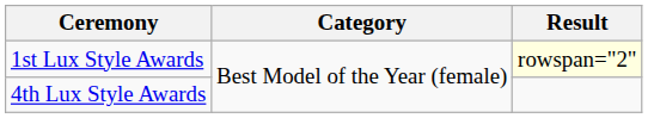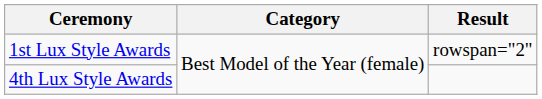1st Lux Style Awards | Result: lightyellow background -> no background
